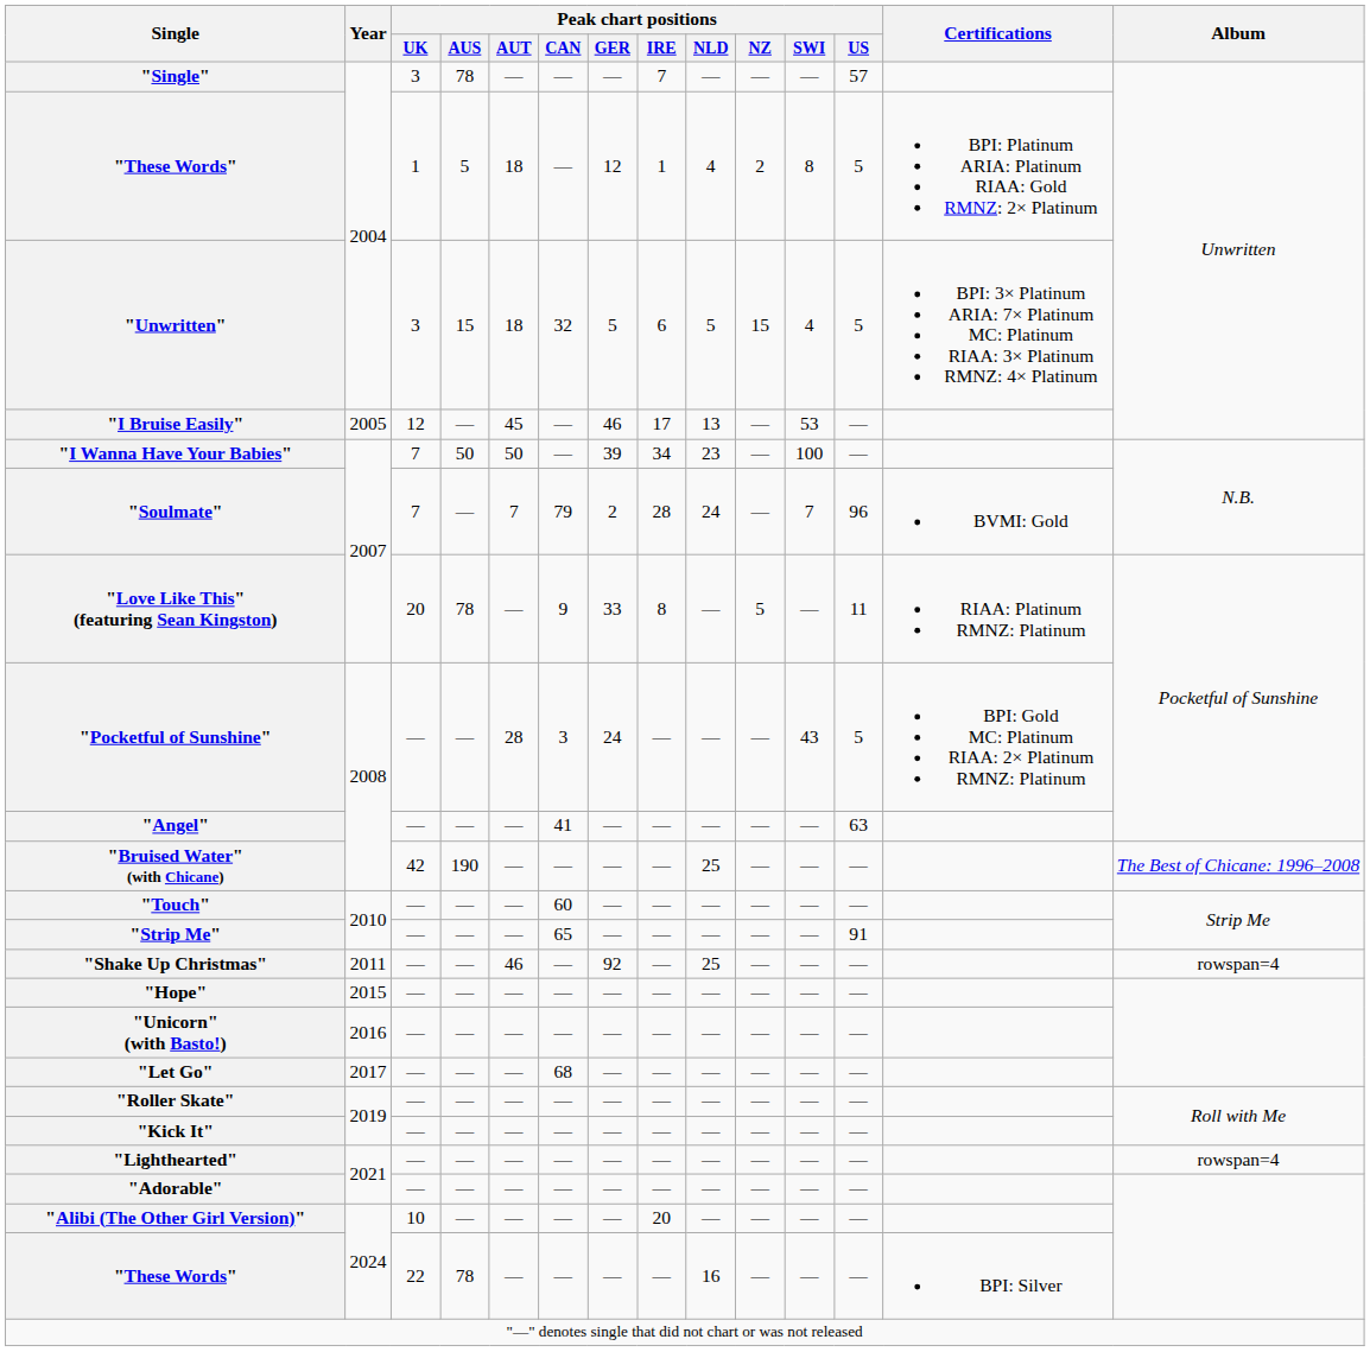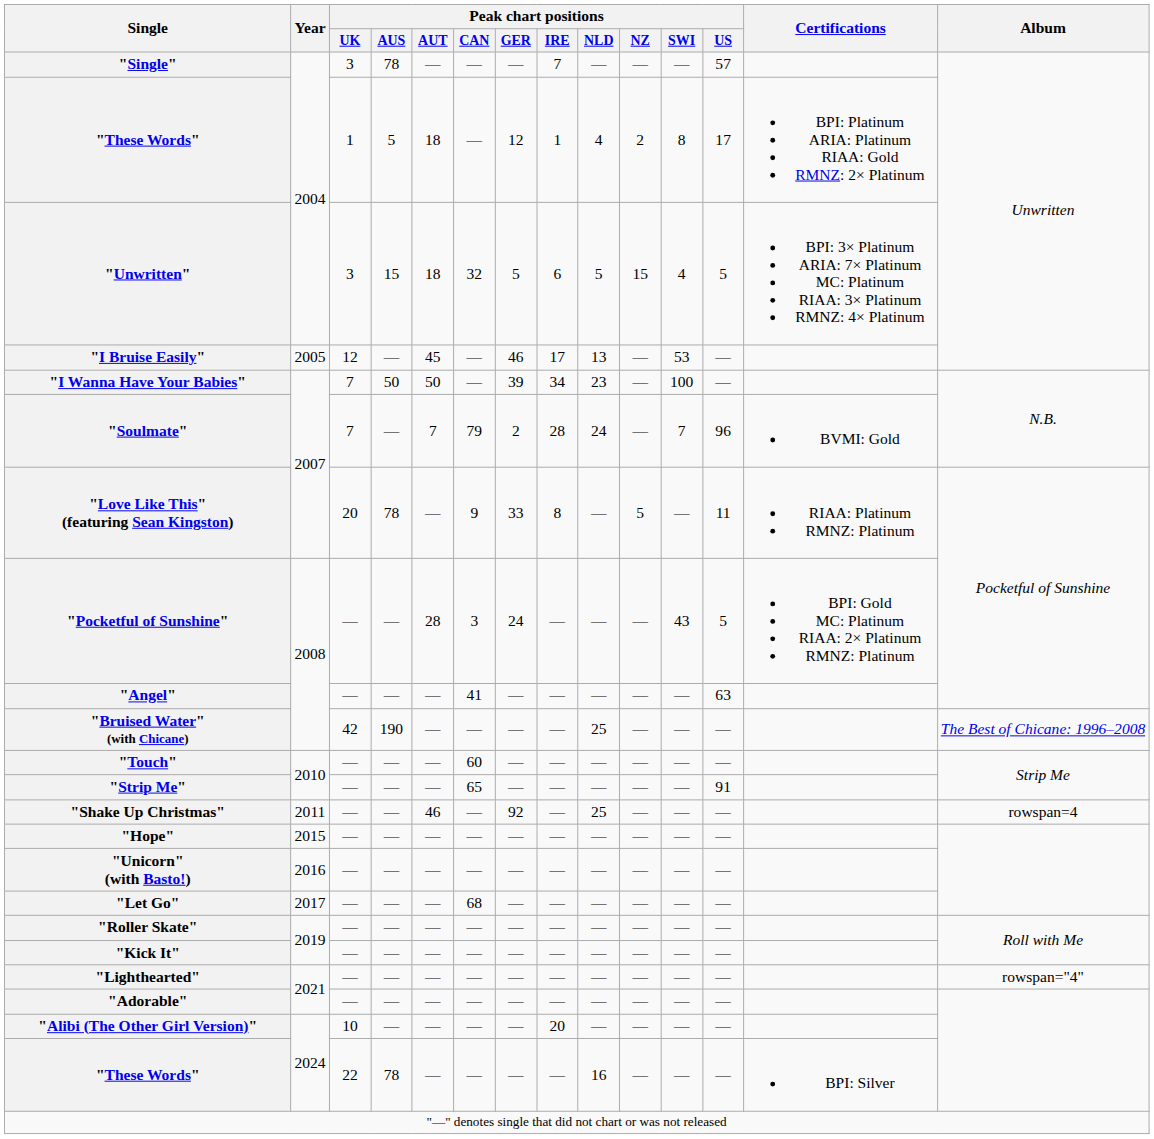"These Words" / 2004 | Peak chart positions / US: 5 -> 17
"Lighthearted" | Album: rowspan=4 -> rowspan="4"
